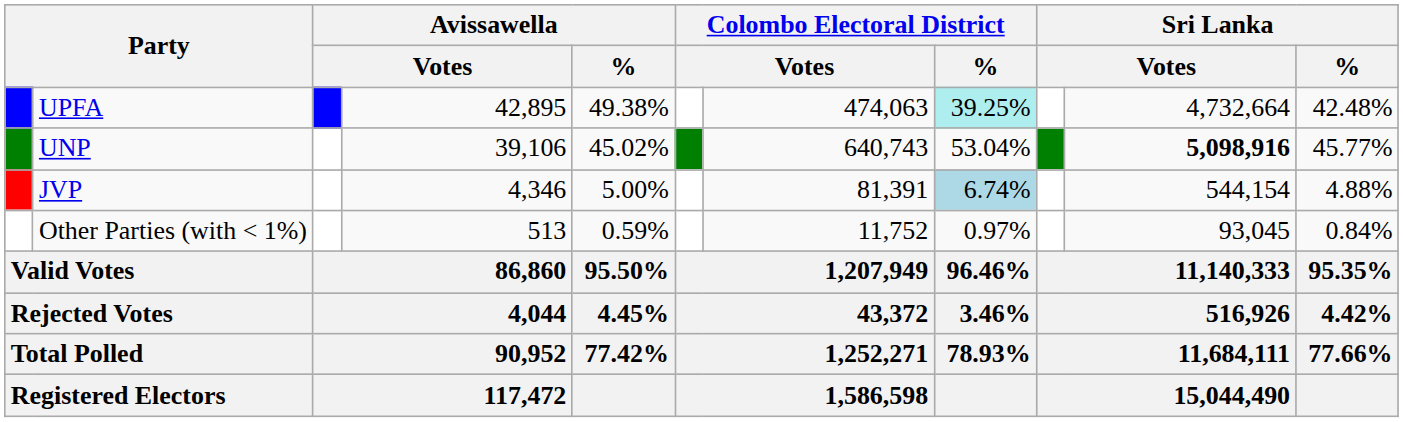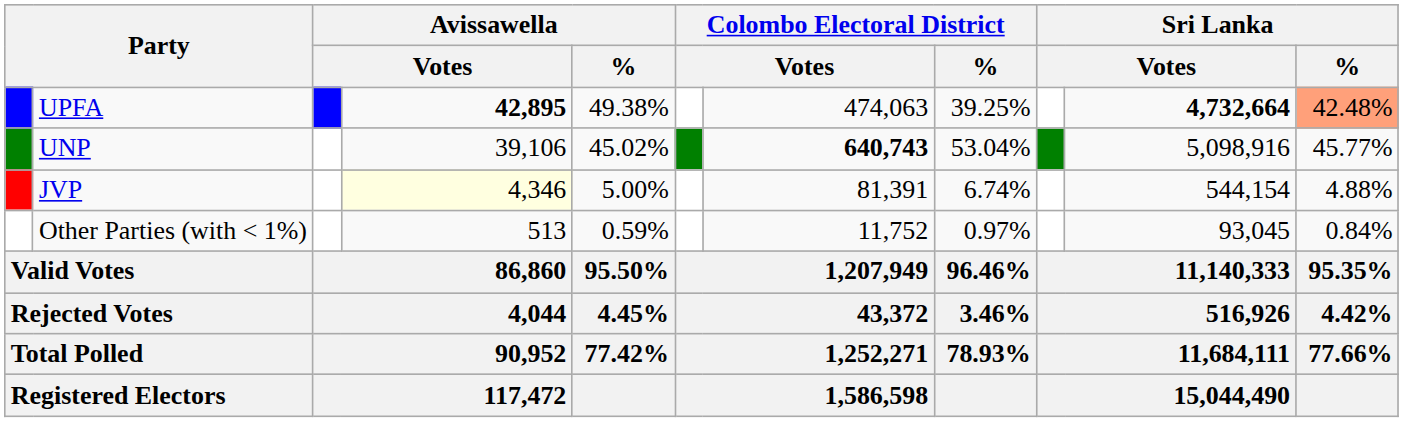UPFA | column 4: normal -> bold
UPFA | Colombo Electoral District / %: paleturquoise background -> no background
UPFA | column 10: normal -> bold
UPFA | Sri Lanka / %: no background -> lightsalmon background
UNP | column 7: normal -> bold
UNP | column 10: bold -> normal
JVP | column 4: no background -> lightyellow background
JVP | Colombo Electoral District / %: lightblue background -> no background
